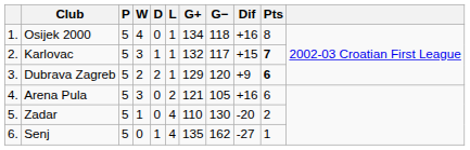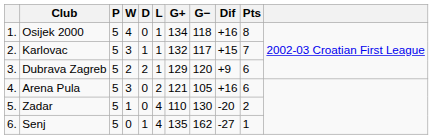Karlovac | Pts: bold -> normal
Dubrava Zagreb | Pts: bold -> normal
